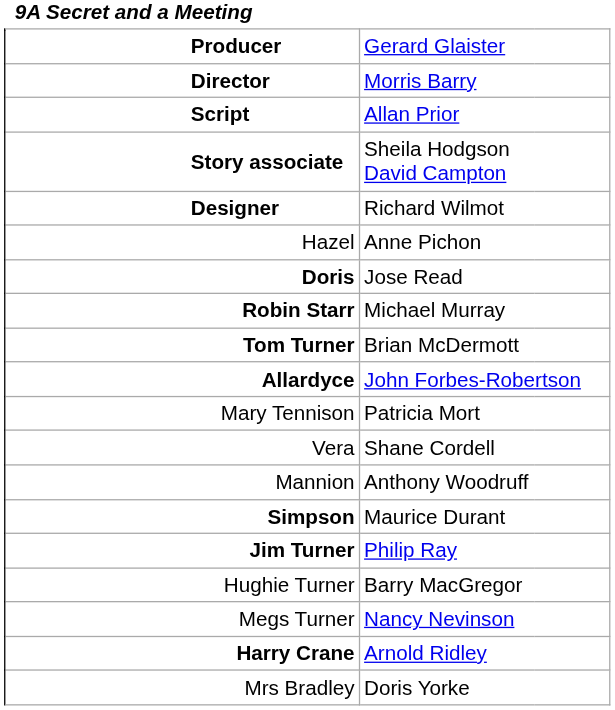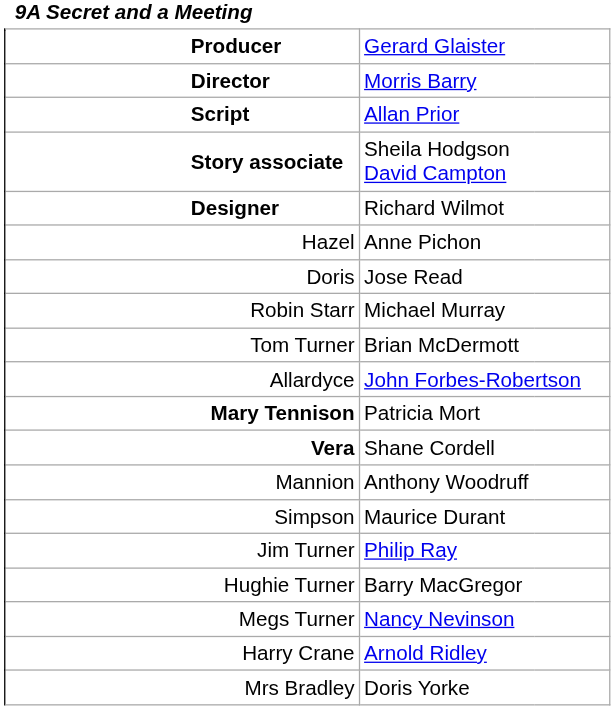Doris | column 2: bold -> normal
Robin Starr | column 2: bold -> normal
Tom Turner | column 2: bold -> normal
Allardyce | column 2: bold -> normal
Mary Tennison | column 2: normal -> bold
Vera | column 2: normal -> bold
Simpson | column 2: bold -> normal
Jim Turner | column 2: bold -> normal
Harry Crane | column 2: bold -> normal
